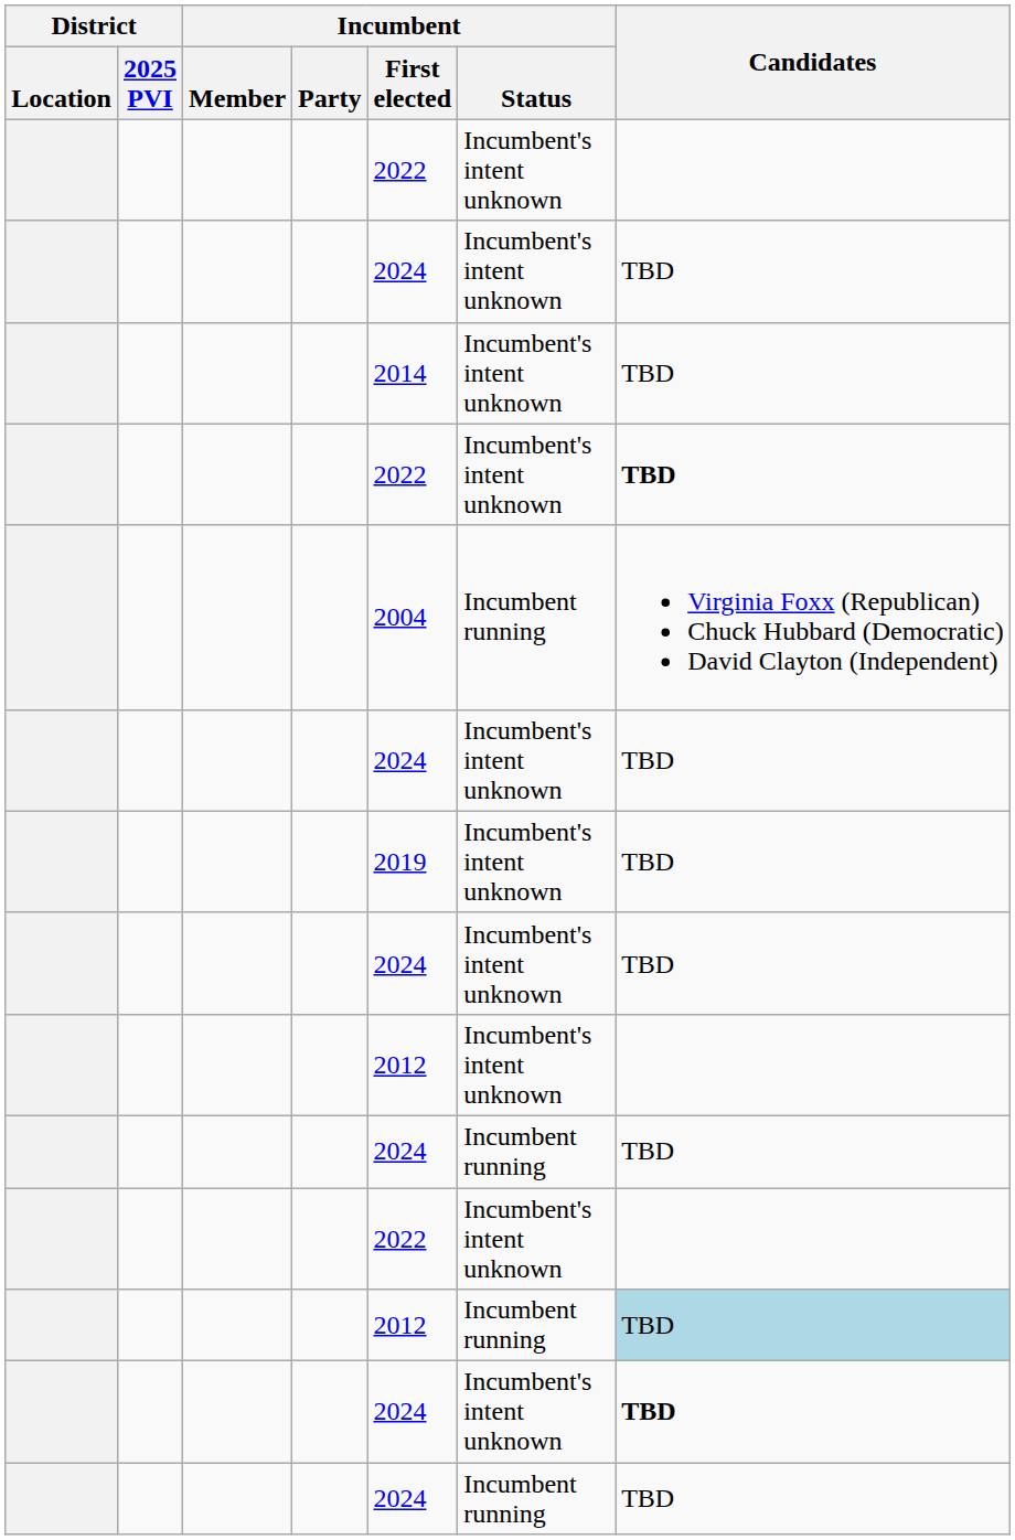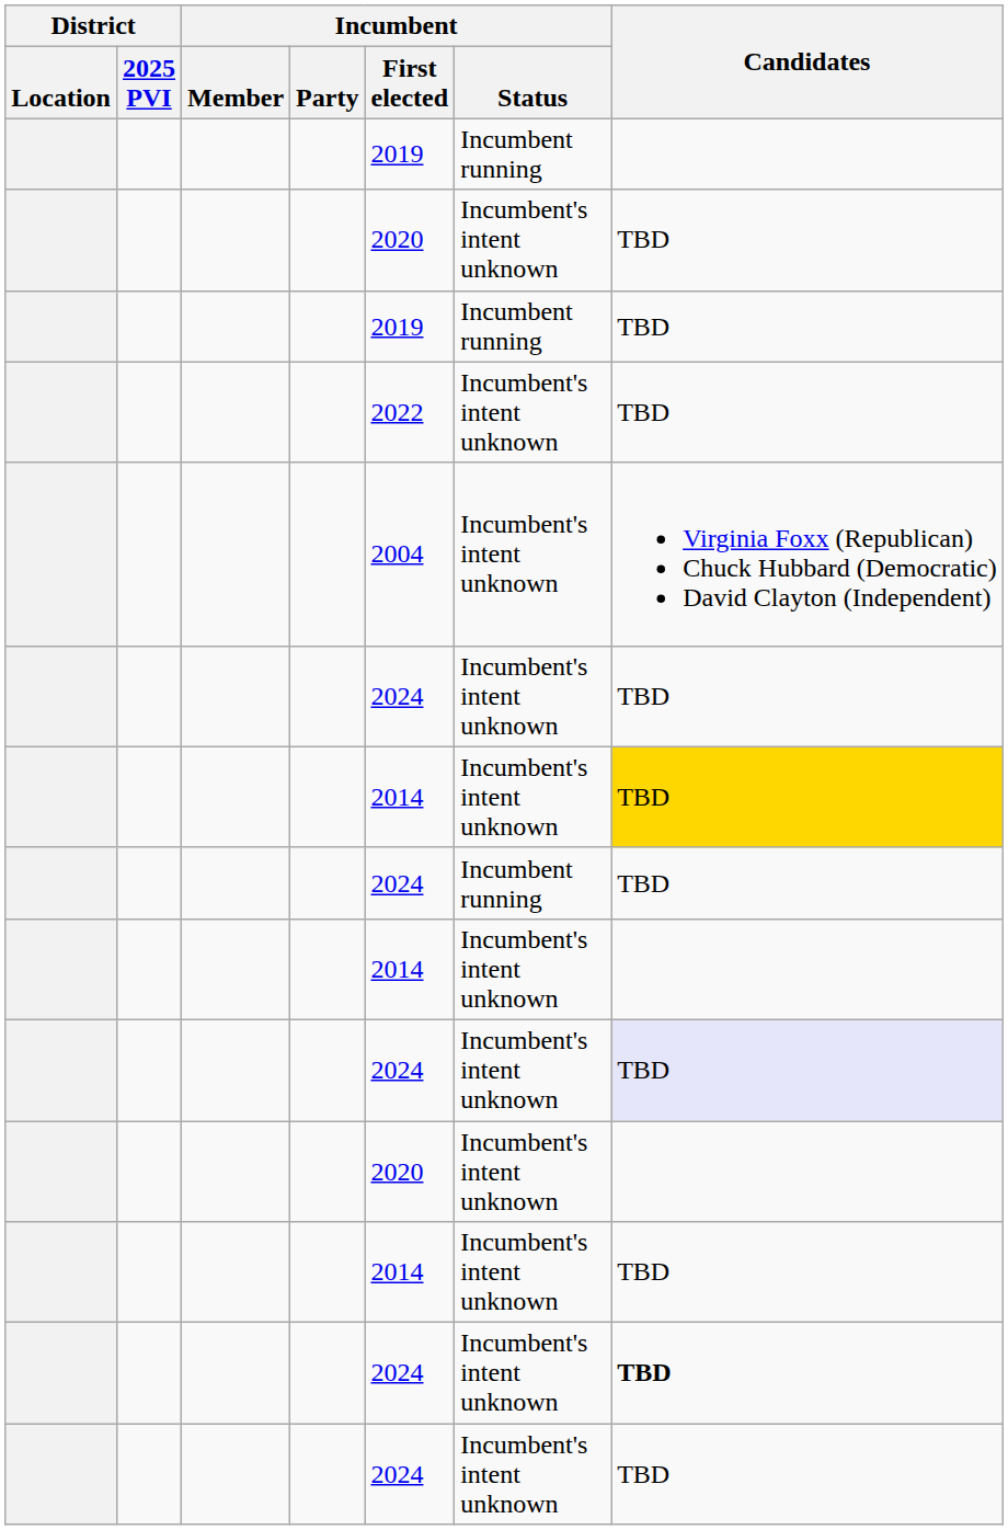row 3 | Incumbent / First elected: 2022 -> 2019
row 3 | Incumbent / Status: Incumbent's intent unknown -> Incumbent running
row 4 | Incumbent / First elected: 2024 -> 2020
row 5 | Incumbent / First elected: 2014 -> 2019
row 5 | Incumbent / Status: Incumbent's intent unknown -> Incumbent running
row 6 | Candidates: bold -> normal
row 7 | Incumbent / Status: Incumbent running -> Incumbent's intent unknown
row 9 | Incumbent / First elected: 2019 -> 2014
row 9 | Candidates: no background -> gold background
row 10 | Incumbent / Status: Incumbent's intent unknown -> Incumbent running
row 11 | Incumbent / First elected: 2012 -> 2014
row 12 | Incumbent / Status: Incumbent running -> Incumbent's intent unknown
row 12 | Candidates: no background -> lavender background
row 13 | Incumbent / First elected: 2022 -> 2020
row 14 | Incumbent / First elected: 2012 -> 2014
row 14 | Incumbent / Status: Incumbent running -> Incumbent's intent unknown
row 14 | Candidates: lightblue background -> no background
row 16 | Incumbent / Status: Incumbent running -> Incumbent's intent unknown
